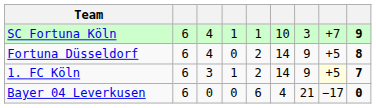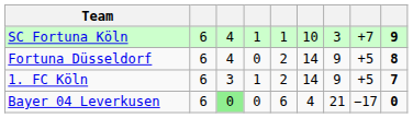1. FC Köln | column 8: lightyellow background -> no background
Bayer 04 Leverkusen | column 3: no background -> lightgreen background
